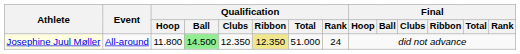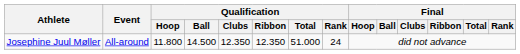row 3 | Athlete: lightyellow background -> no background
row 3 | Qualification / Ball: lightgreen background -> no background
row 3 | Qualification / Ribbon: khaki background -> no background
